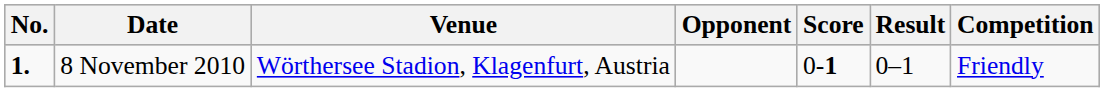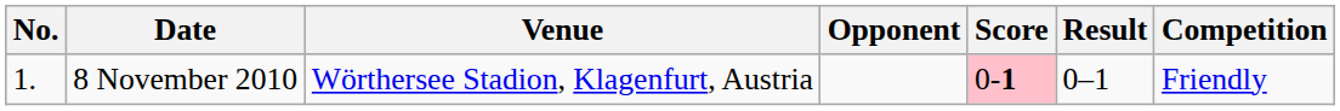8 November 2010 | No.: bold -> normal
8 November 2010 | Score: no background -> pink background
